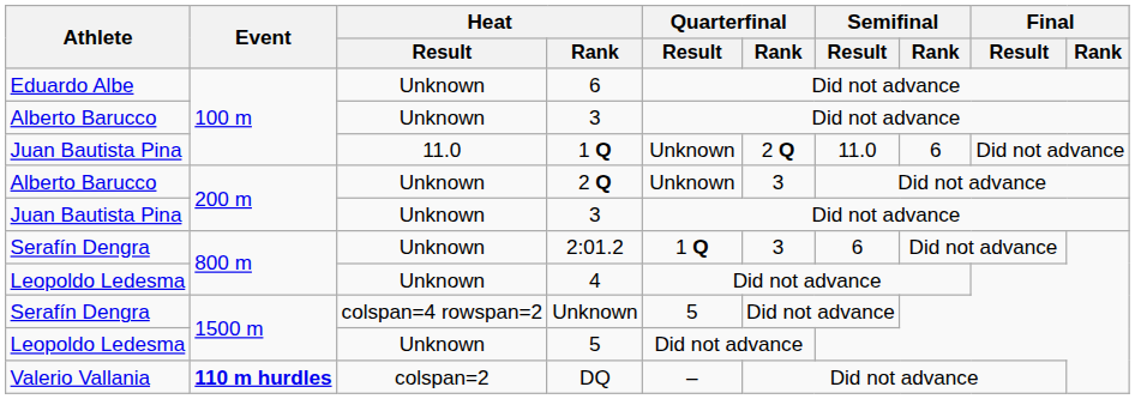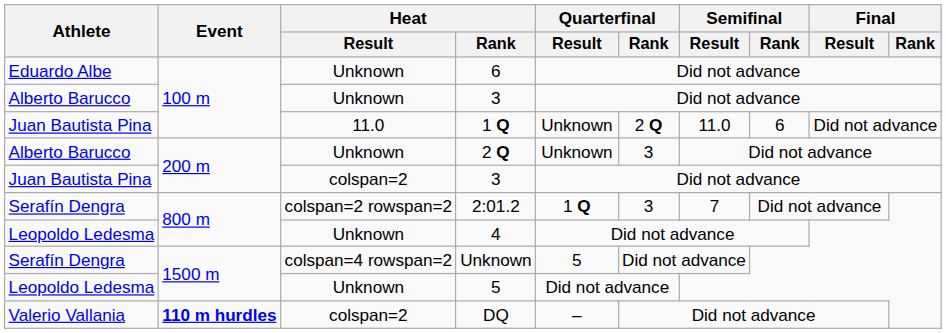Juan Bautista Pina / 3 | Heat / Result: Unknown -> colspan=2
2:01.2 | Heat / Result: Unknown -> colspan=2 rowspan=2
2:01.2 | Semifinal / Result: 6 -> 7
